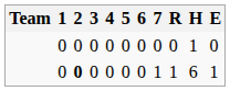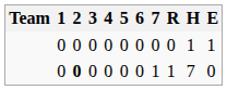row 2 | E: 0 -> 1
row 3 | H: 6 -> 7
row 3 | E: 1 -> 0
